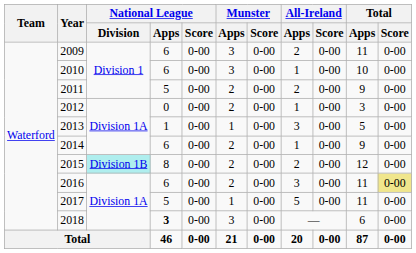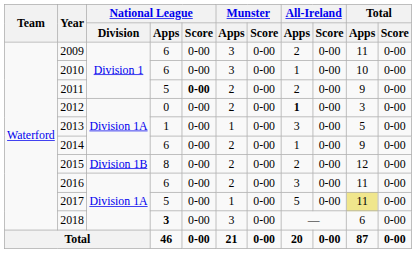2011 | National League / Score: normal -> bold
2012 | All-Ireland / Apps: normal -> bold
2015 | National League / Division: paleturquoise background -> no background
2016 | Total / Score: khaki background -> no background
2017 | Total / Apps: no background -> khaki background
